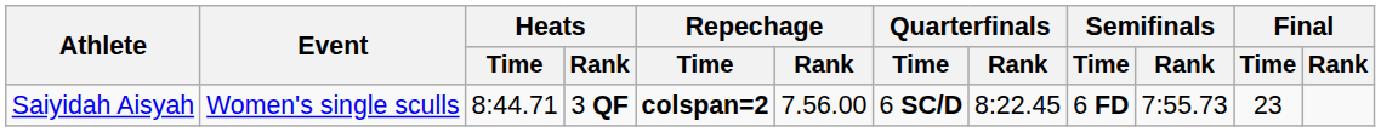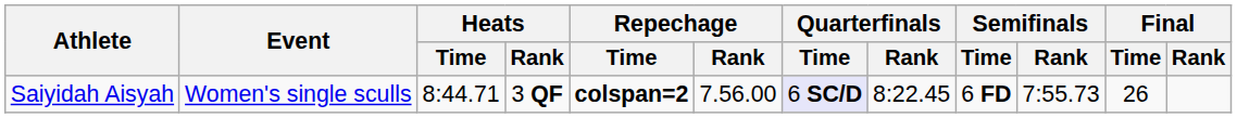Saiyidah Aisyah | Quarterfinals / Time: no background -> lavender background
Saiyidah Aisyah | Final / Time: 23 -> 26
